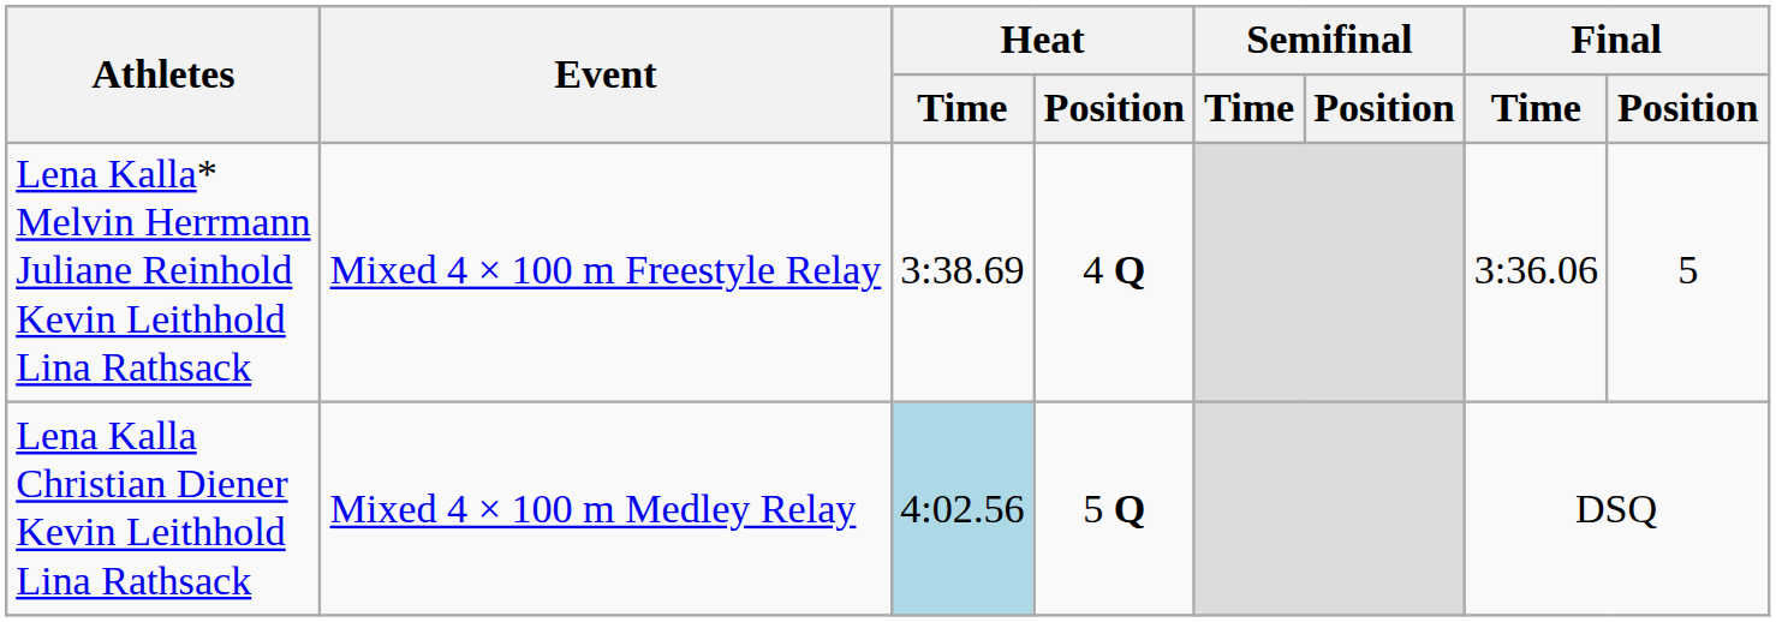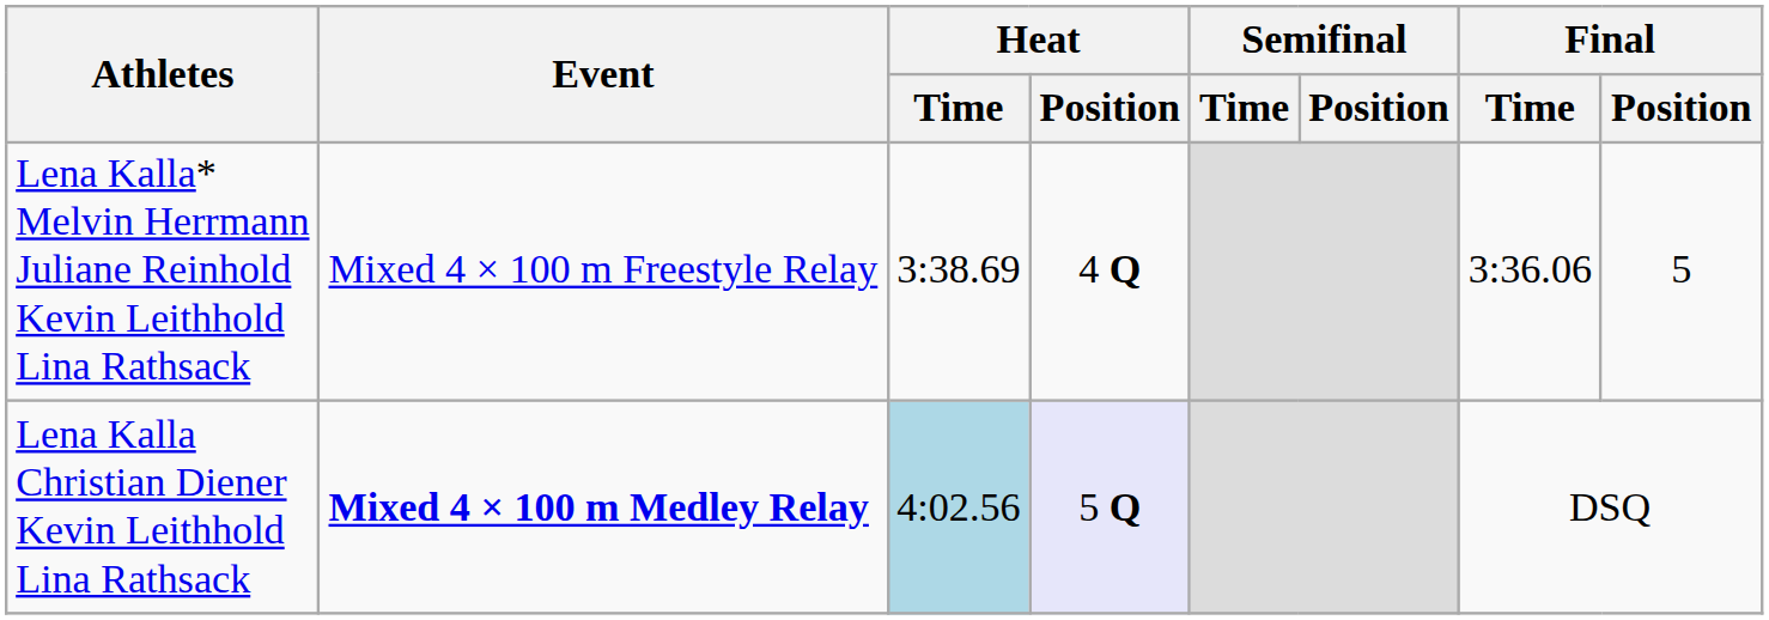Lena Kalla Christian Diener Kevin Leithhold Lina Rathsack | Event: normal -> bold
Lena Kalla Christian Diener Kevin Leithhold Lina Rathsack | Heat / Position: no background -> lavender background
